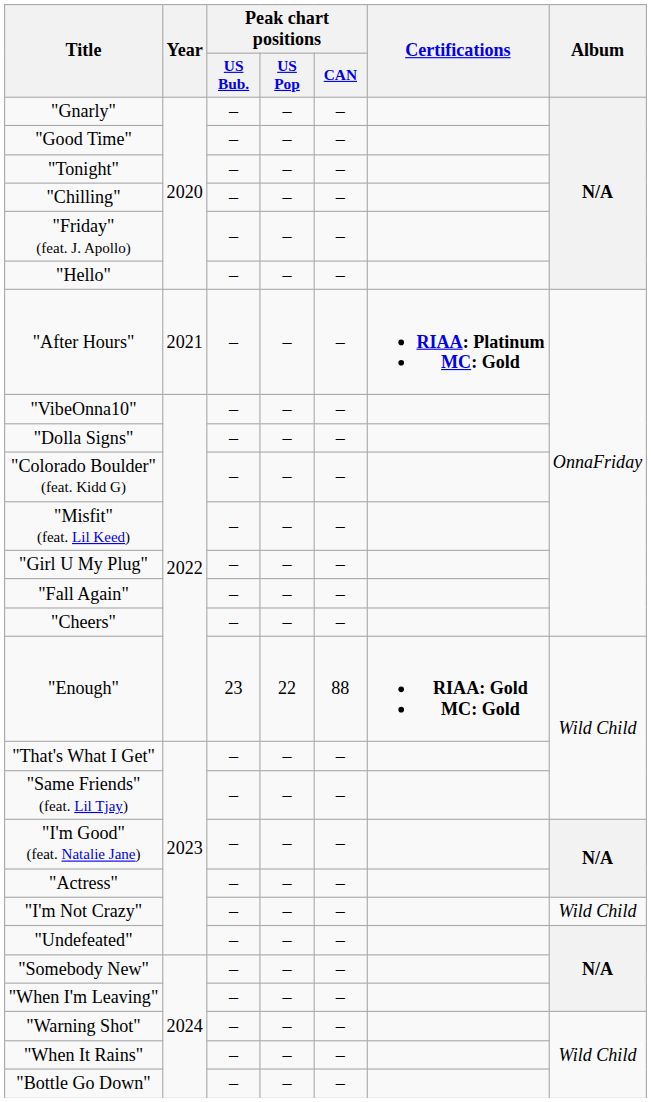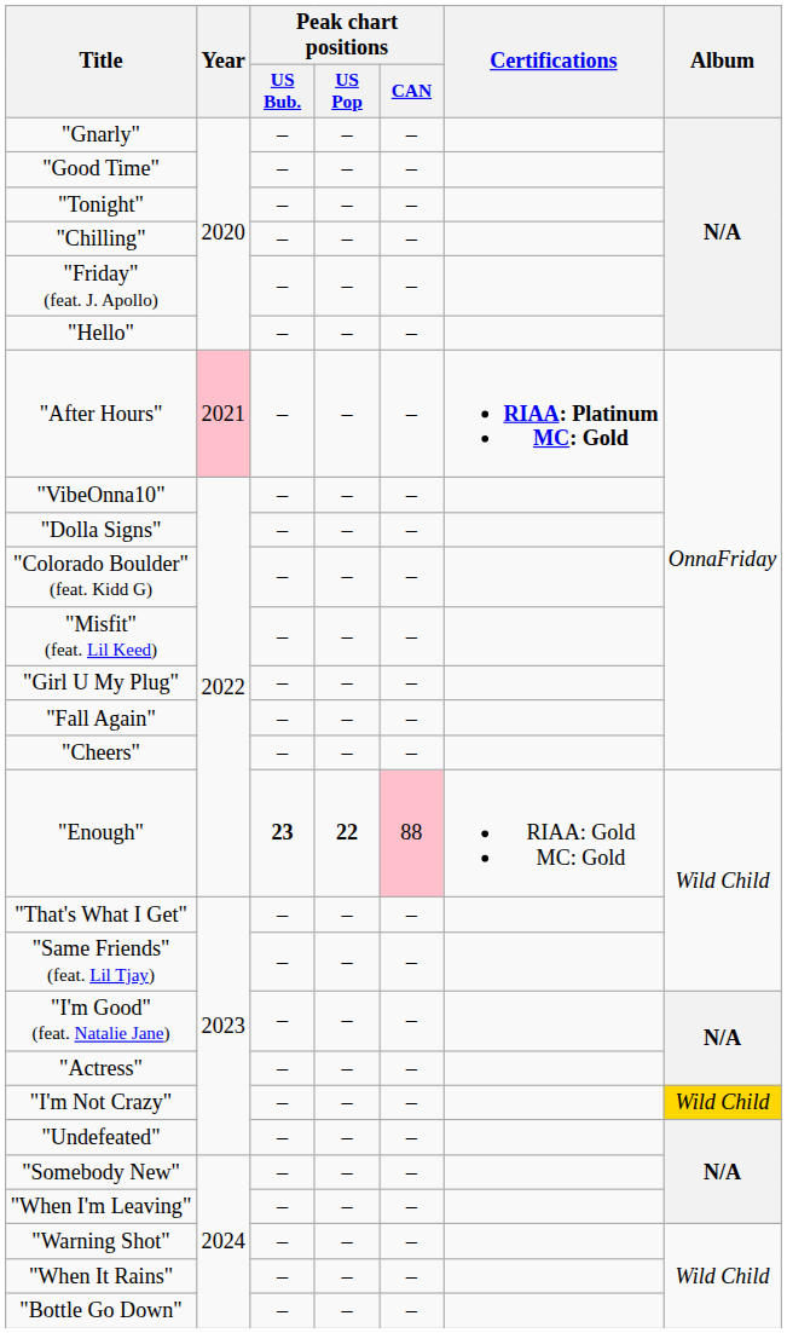"After Hours" | Year: no background -> pink background
"Enough" | Peak chart positions / US Bub.: normal -> bold
"Enough" | Peak chart positions / US Pop: normal -> bold
"Enough" | Peak chart positions / CAN: no background -> pink background
"Enough" | Certifications: bold -> normal
"I'm Not Crazy" | Album: no background -> gold background
